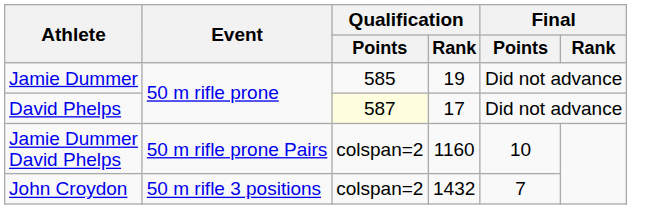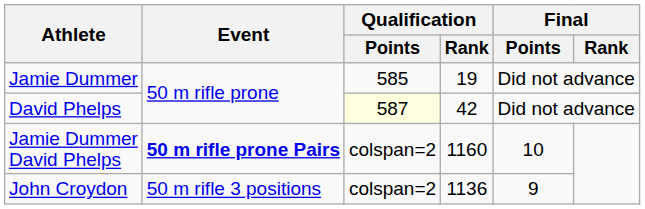David Phelps | Qualification / Rank: 17 -> 42
Jamie Dummer David Phelps | Event: normal -> bold
John Croydon | Qualification / Rank: 1432 -> 1136
John Croydon | Final / Points: 7 -> 9
